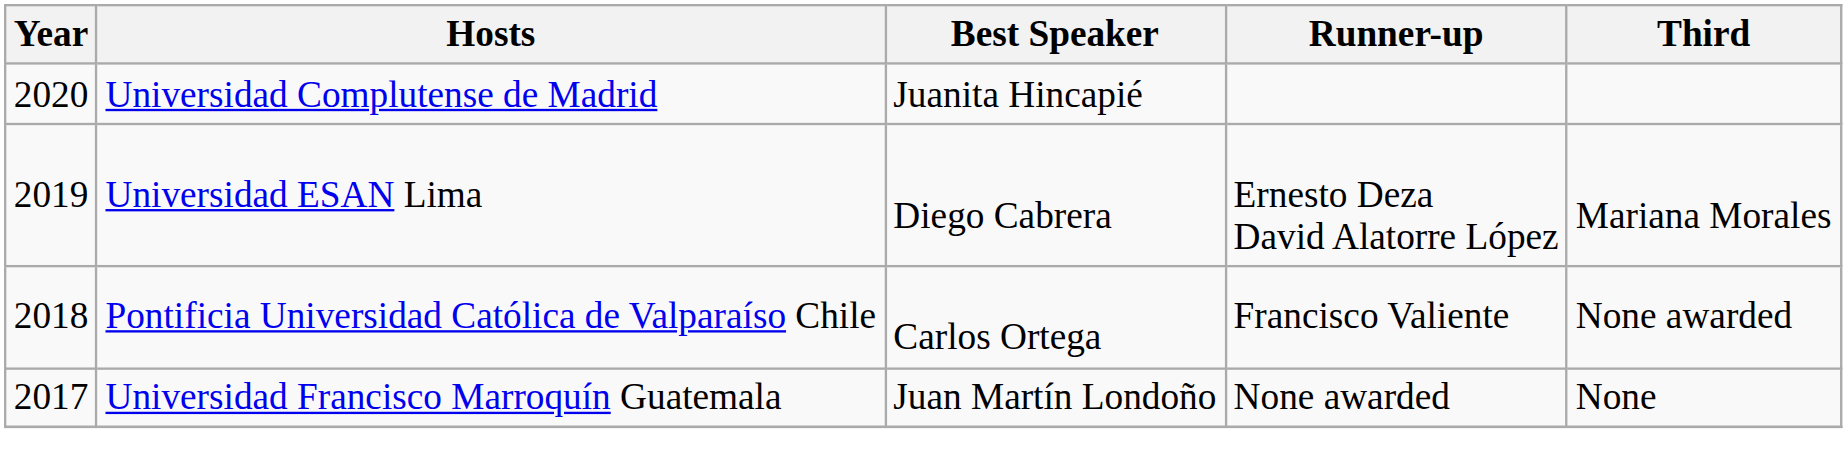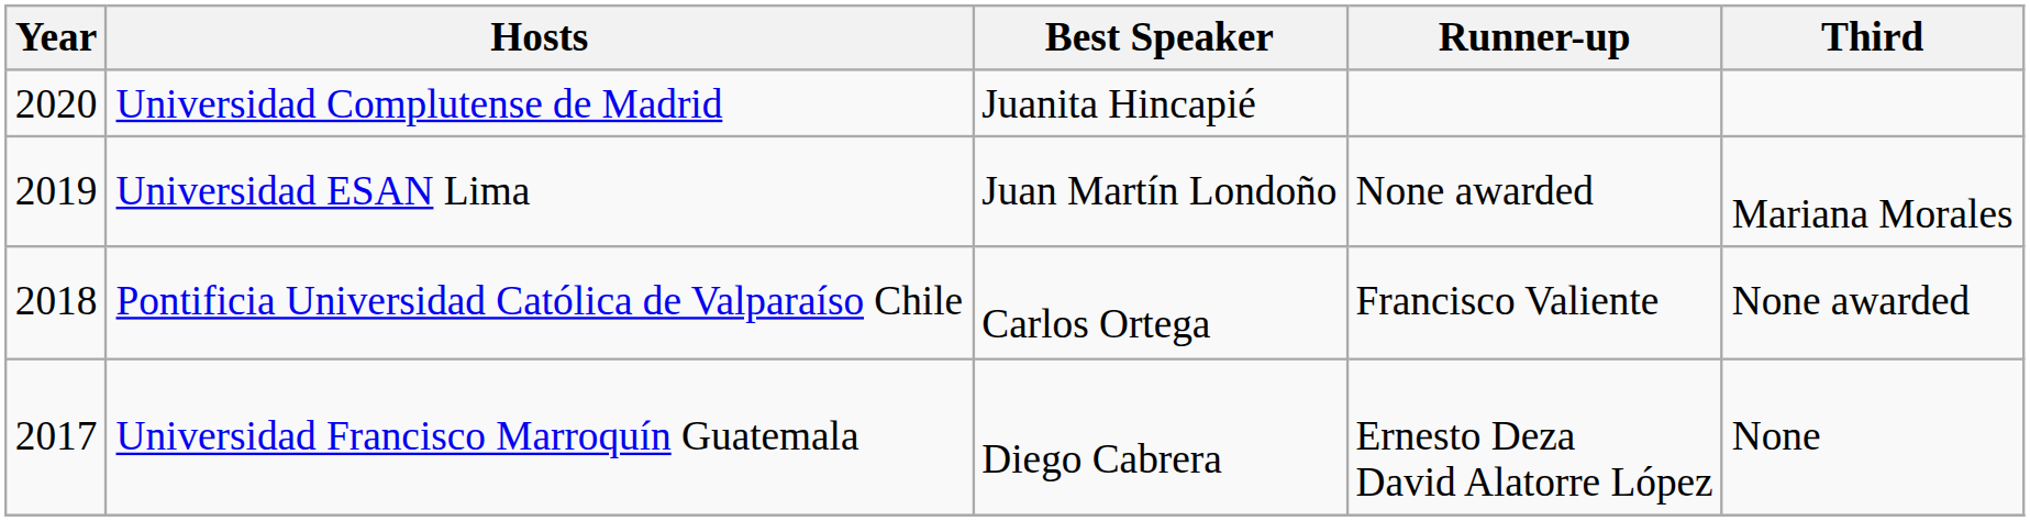Universidad ESAN Lima | Best Speaker: Diego Cabrera -> Juan Martín Londoño
Universidad ESAN Lima | Runner-up: Ernesto Deza David Alatorre López -> None awarded
Universidad Francisco Marroquín Guatemala | Best Speaker: Juan Martín Londoño -> Diego Cabrera
Universidad Francisco Marroquín Guatemala | Runner-up: None awarded -> Ernesto Deza David Alatorre López
